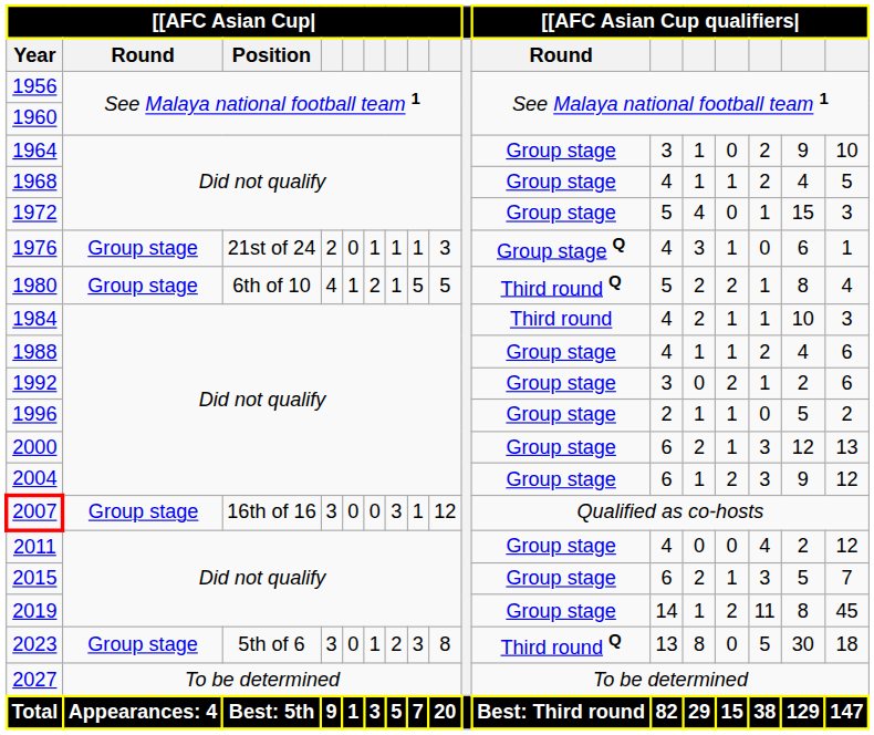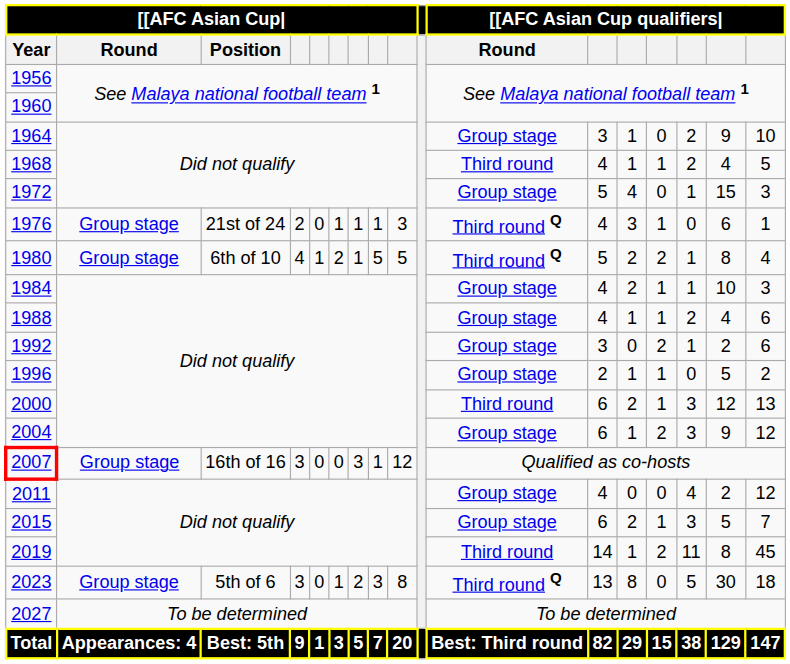1968 | [[AFC Asian Cup qualifiers| / Round: Group stage -> Third round
1976 | [[AFC Asian Cup qualifiers| / Round: Group stage Q -> Third round Q
1984 | [[AFC Asian Cup qualifiers| / Round: Third round -> Group stage
2000 | [[AFC Asian Cup qualifiers| / Round: Group stage -> Third round
2019 | [[AFC Asian Cup qualifiers| / Round: Group stage -> Third round
